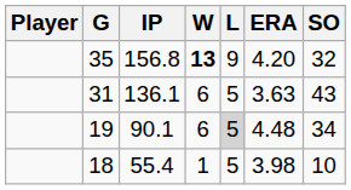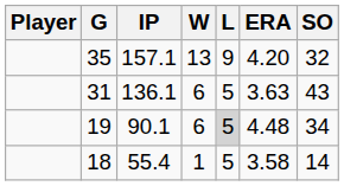35 | IP: 156.8 -> 157.1
35 | W: bold -> normal
18 | ERA: 3.98 -> 3.58
18 | SO: 10 -> 14
